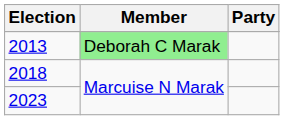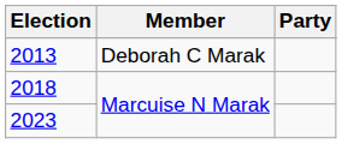2013 | Member: lightgreen background -> no background
